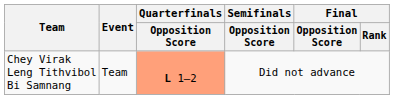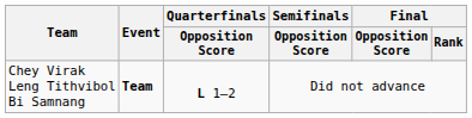Chey Virak Leng Tithvibol Bi Samnang | Event: normal -> bold
Chey Virak Leng Tithvibol Bi Samnang | Quarterfinals / Opposition Score: lightsalmon background -> no background
